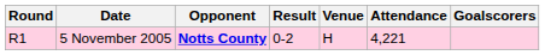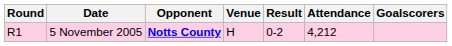columns swapped: Venue <-> Result
5 November 2005 | Attendance: 4,221 -> 4,212
